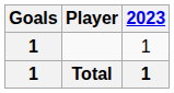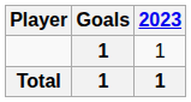columns swapped: Player <-> Goals
